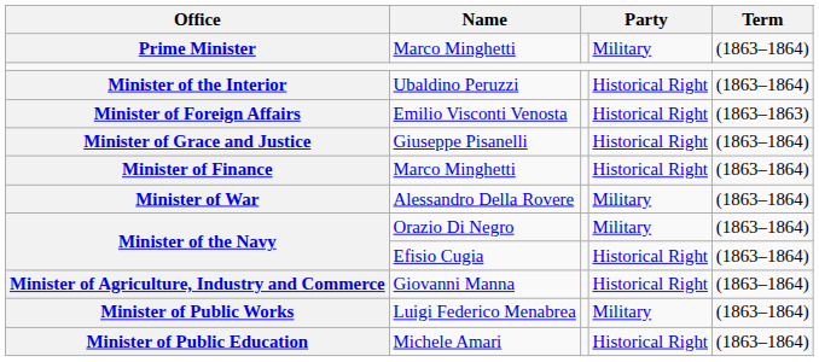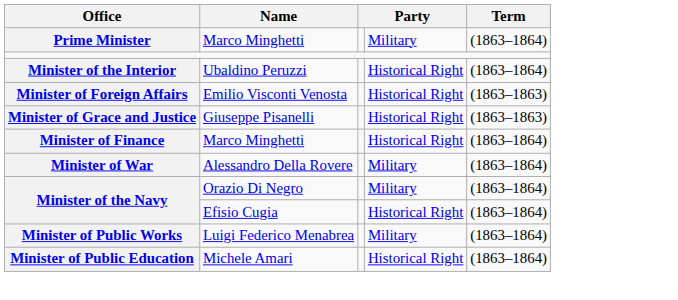Minister of Grace and Justice | Term: (1863–1864) -> (1863–1863)
- row: Minister of Agriculture, Industry and Commerce | Giovanni Manna | Historical Right | (1863–1864)
